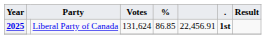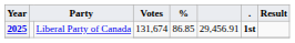2025 | Votes: 131,624 -> 131,674
2025 | column 6: 22,456.91 -> 29,456.91
